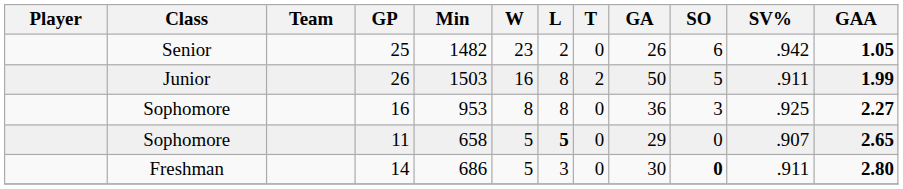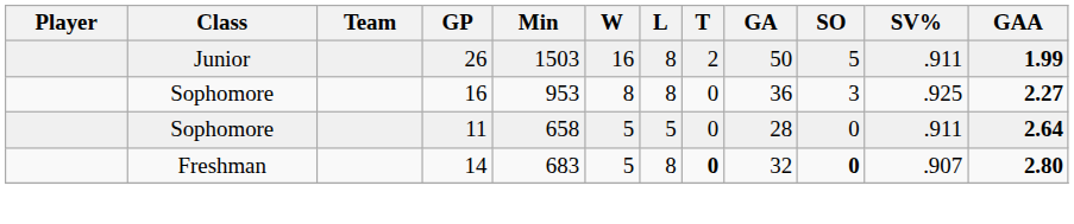- row: Senior | 25 | 1482 | 23 | 2 | 0 | 26 | 6 | .942 | 1.05
11 | L: bold -> normal
11 | GA: 29 -> 28
11 | SV%: .907 -> .911
11 | GAA: 2.65 -> 2.64
14 | Min: 686 -> 683
14 | L: 3 -> 8
14 | T: normal -> bold
14 | GA: 30 -> 32
14 | SV%: .911 -> .907
